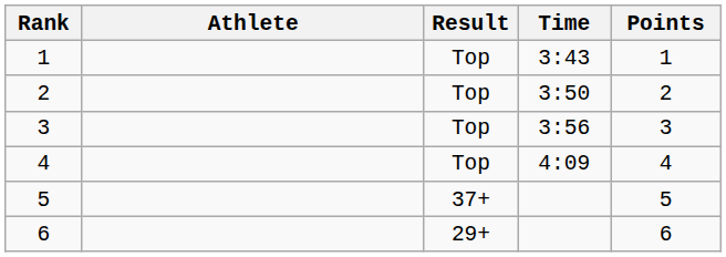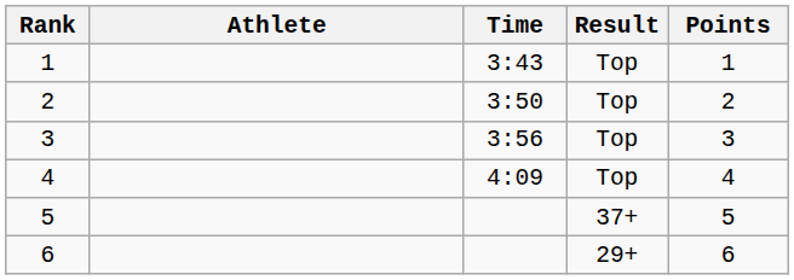columns swapped: Result <-> Time
